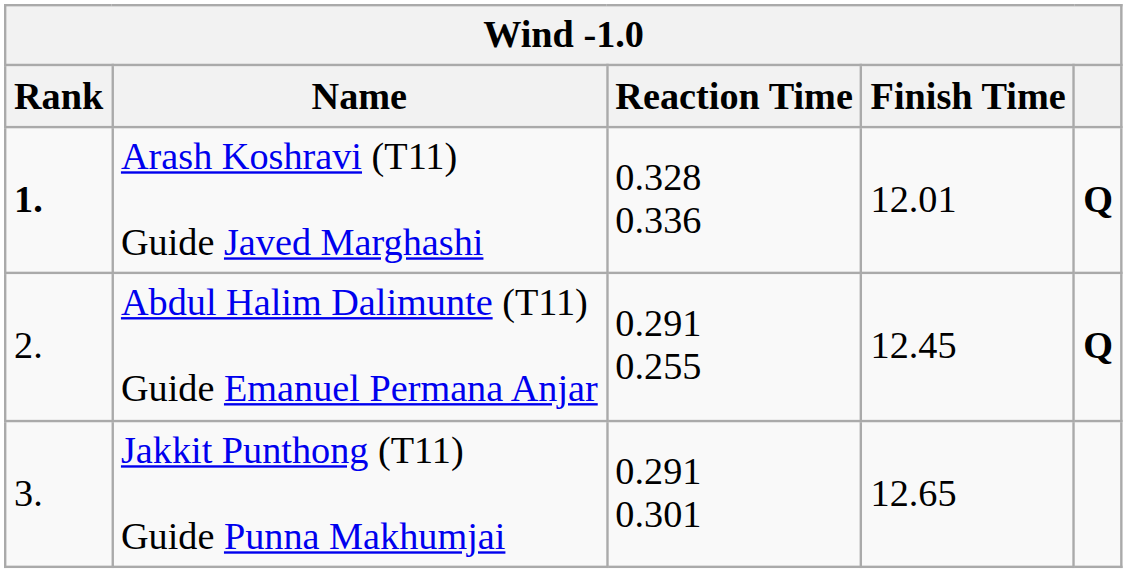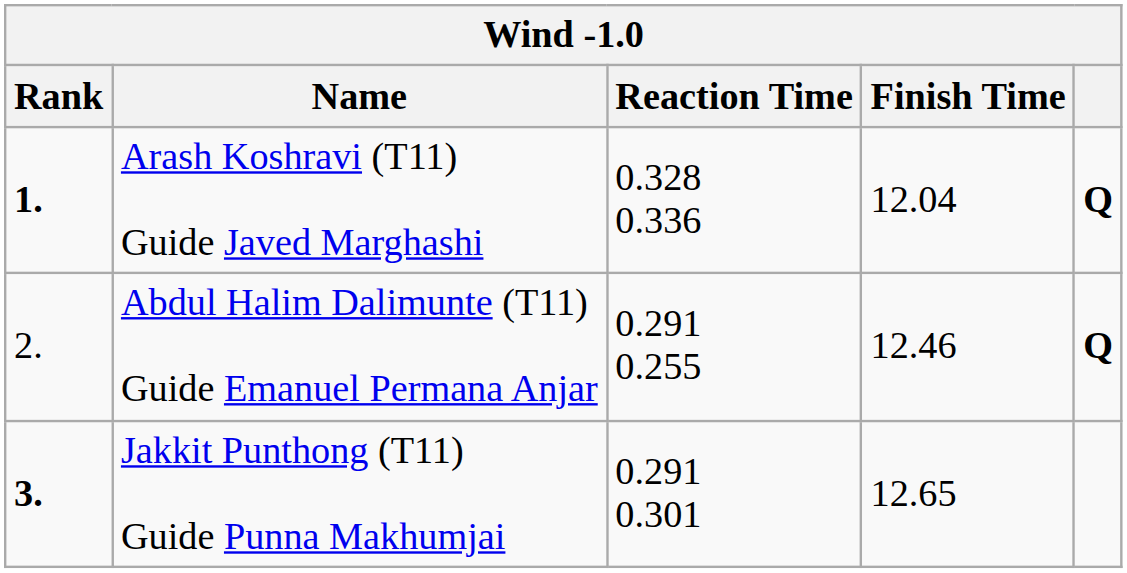Arash Koshravi (T11) Guide Javed Marghashi | Finish Time: 12.01 -> 12.04
Abdul Halim Dalimunte (T11) Guide Emanuel Permana Anjar | Finish Time: 12.45 -> 12.46
Jakkit Punthong (T11) Guide Punna Makhumjai | Rank: normal -> bold
